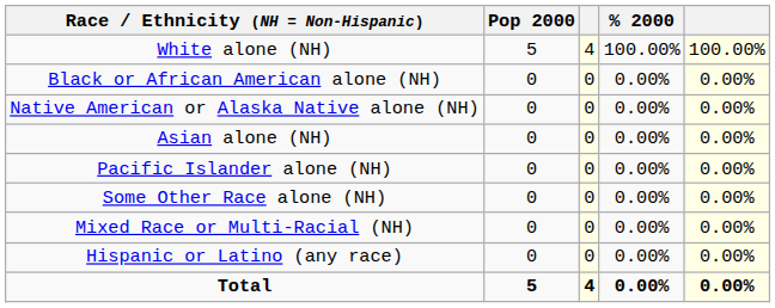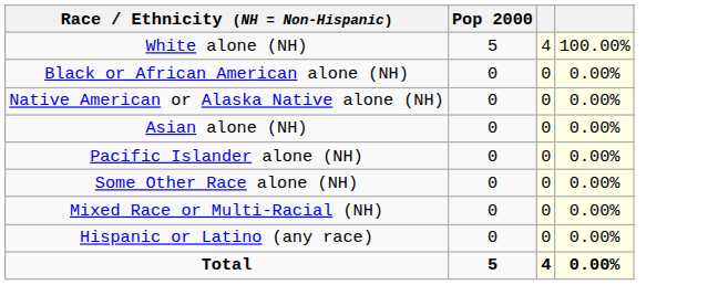- column: % 2000 | 100.00% | 0.00% | 0.00% | 0.00% | 0.00% | 0.00% | 0.00% | 0.00% | 0.00%
